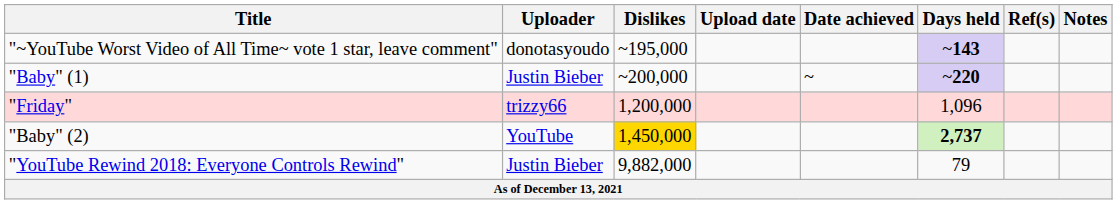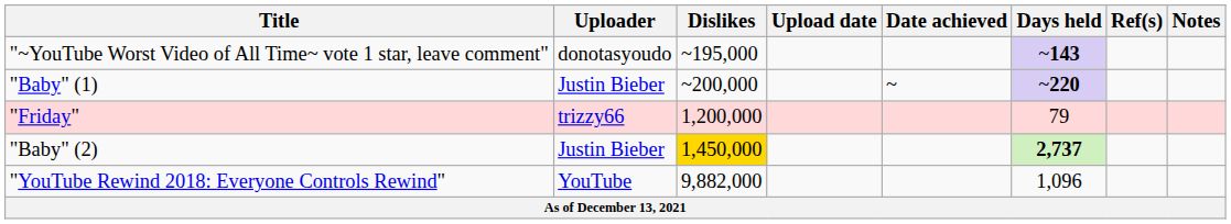"Friday" | Days held: 1,096 -> 79
"Baby" (2) | Uploader: YouTube -> Justin Bieber
"YouTube Rewind 2018: Everyone Controls Rewind" | Uploader: Justin Bieber -> YouTube
"YouTube Rewind 2018: Everyone Controls Rewind" | Days held: 79 -> 1,096
